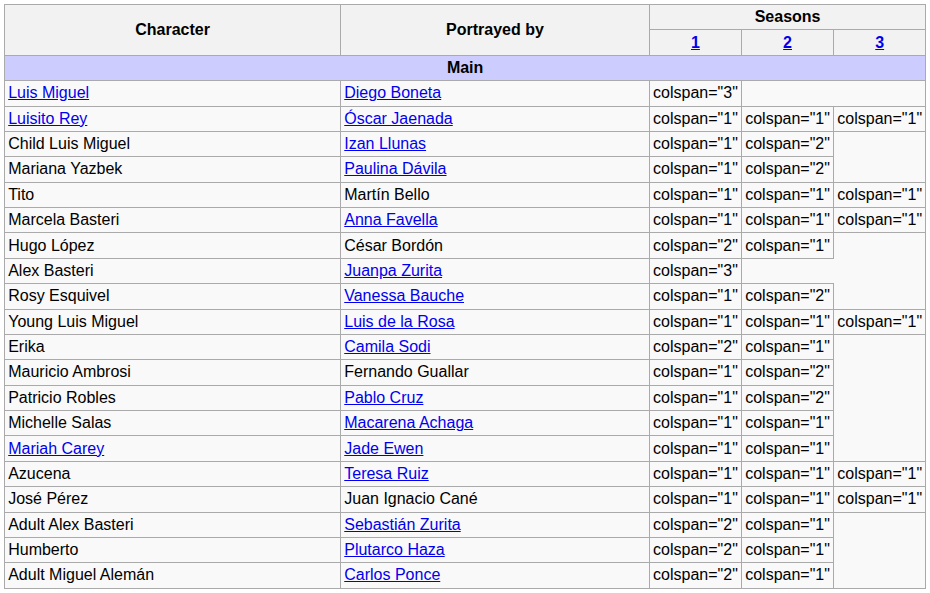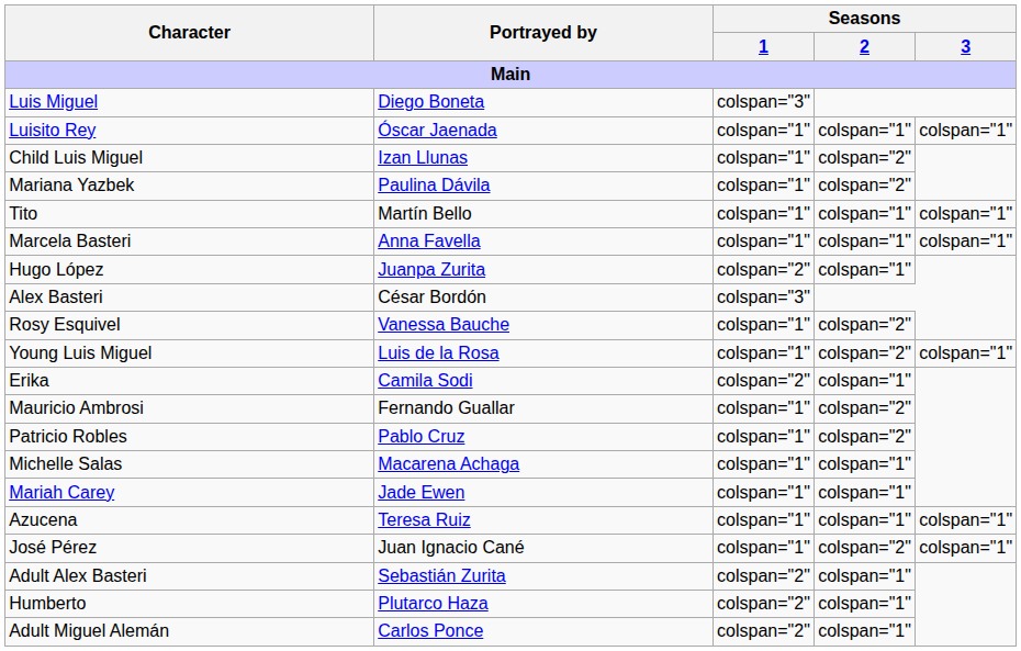Hugo López | Portrayed by: César Bordón -> Juanpa Zurita
Alex Basteri | Portrayed by: Juanpa Zurita -> César Bordón
Young Luis Miguel | Seasons / 2: colspan="1" -> colspan="2"
José Pérez | Seasons / 2: colspan="1" -> colspan="2"
